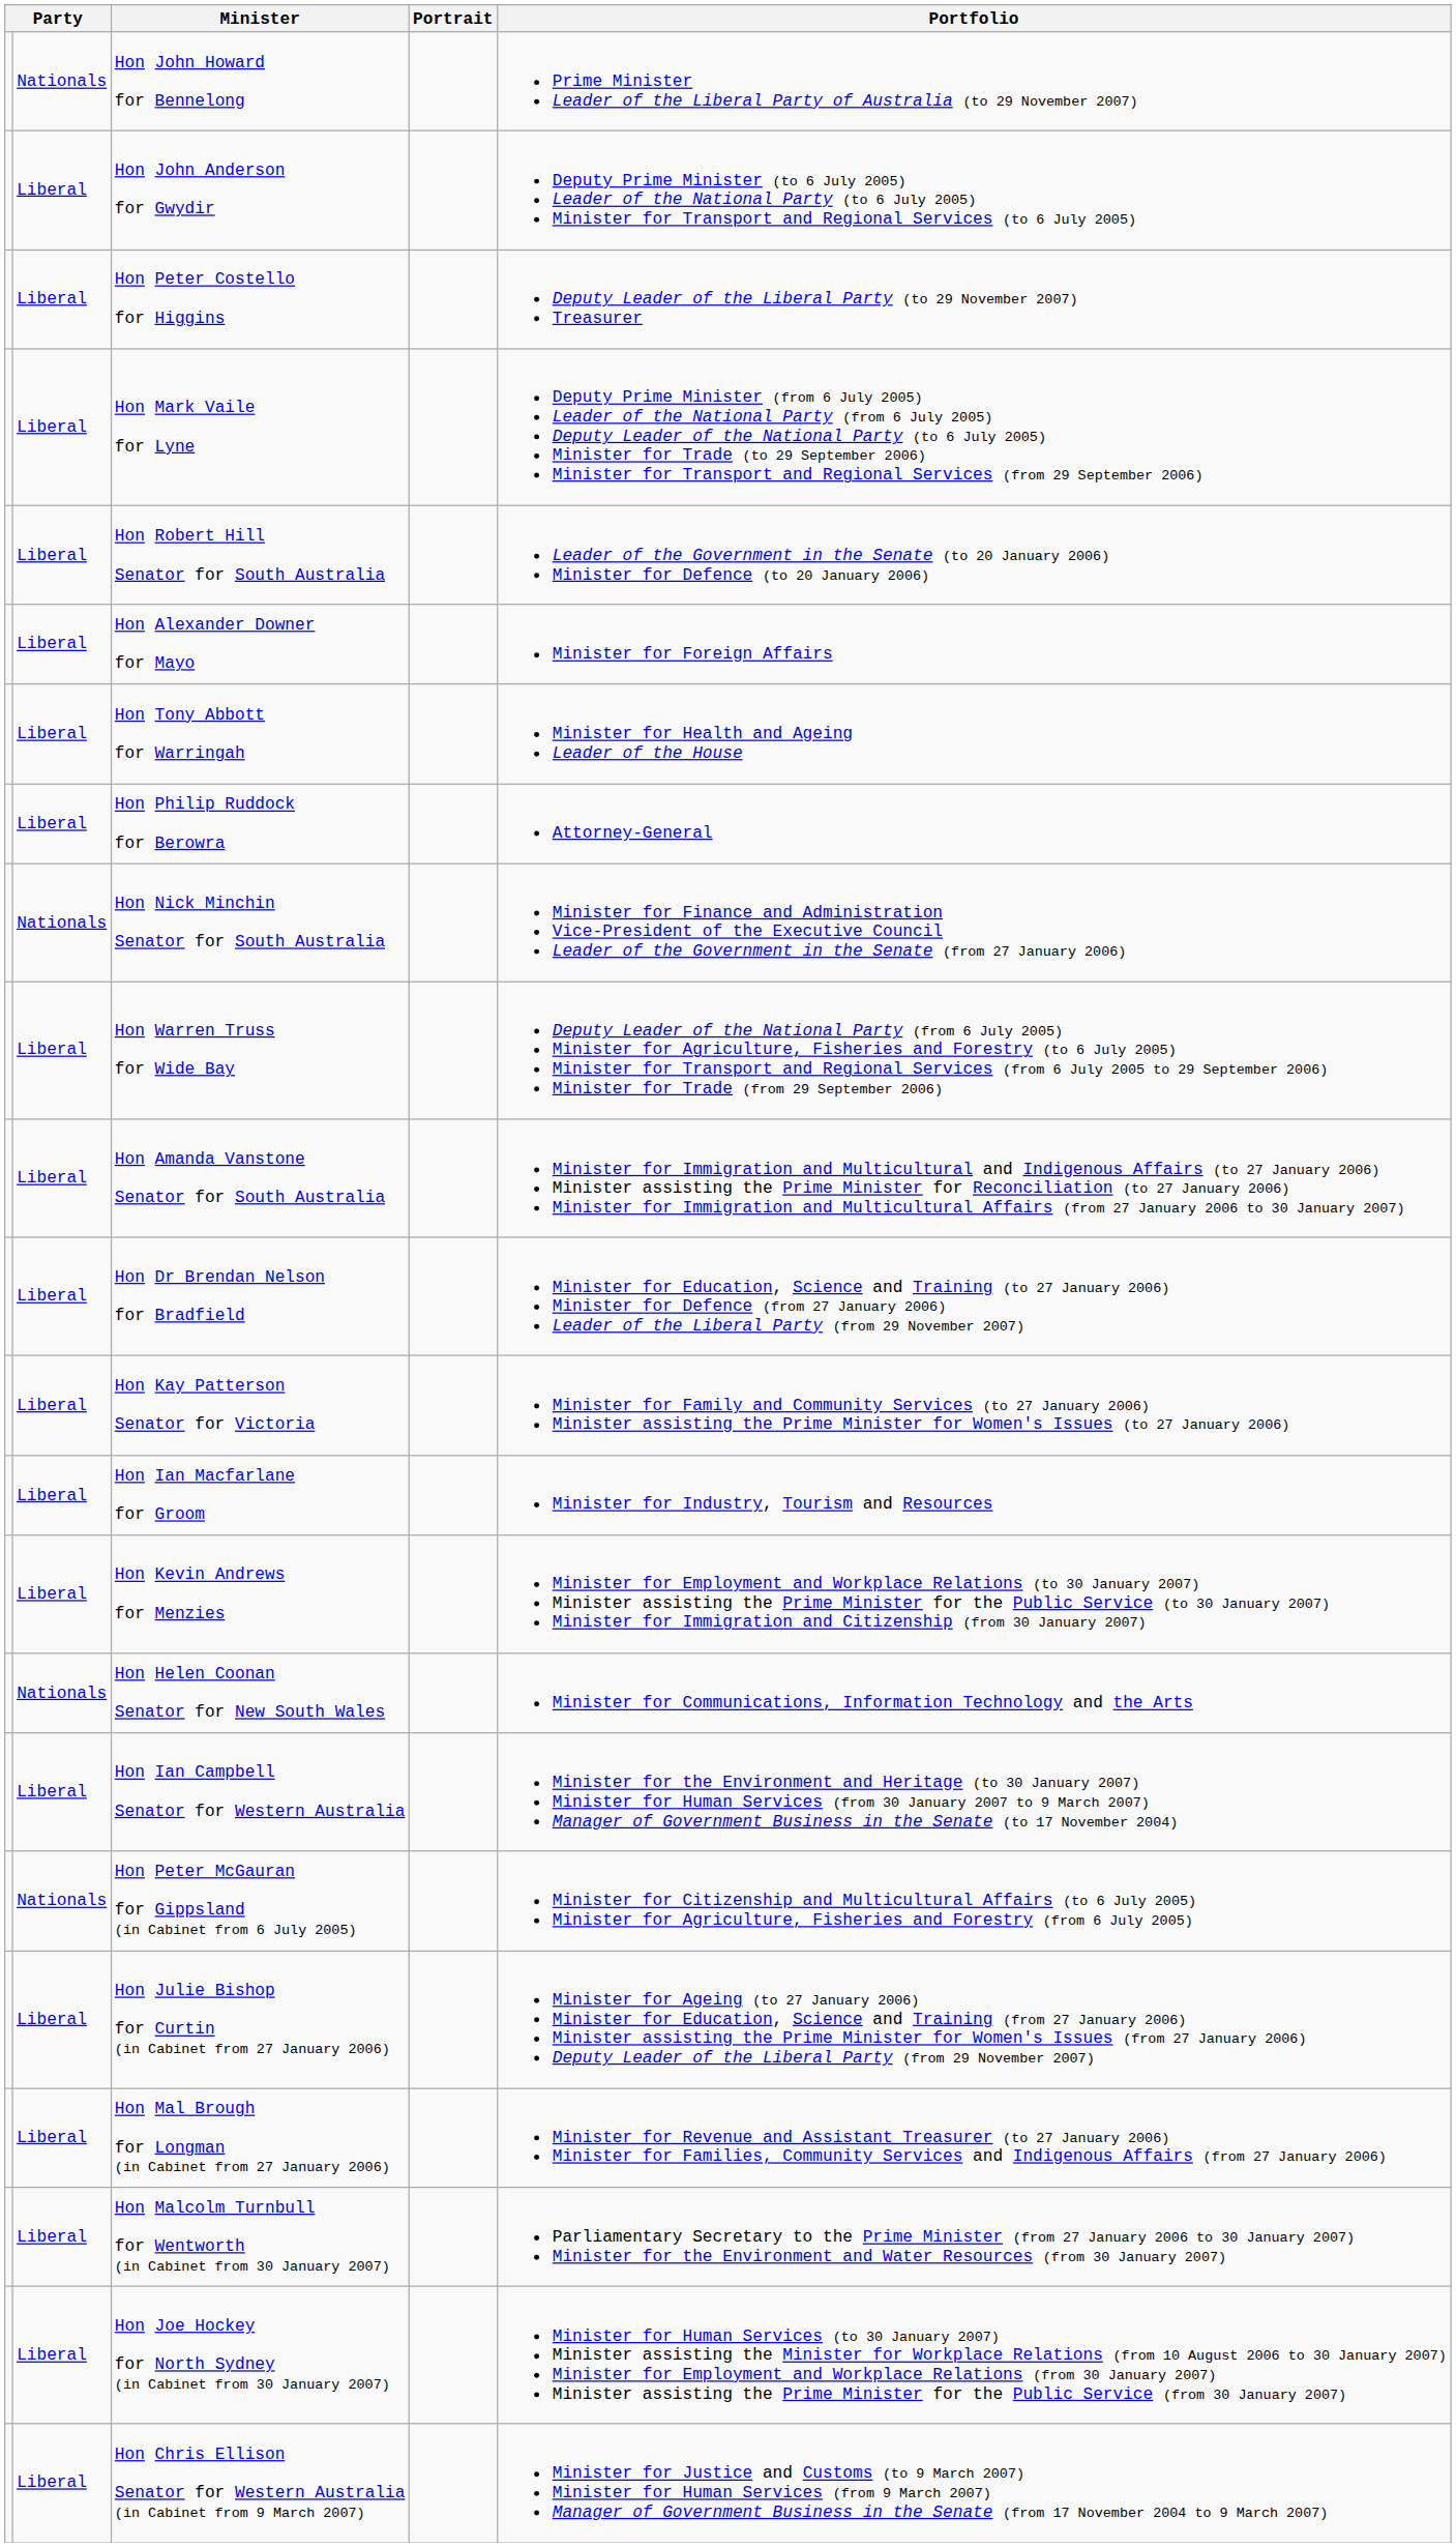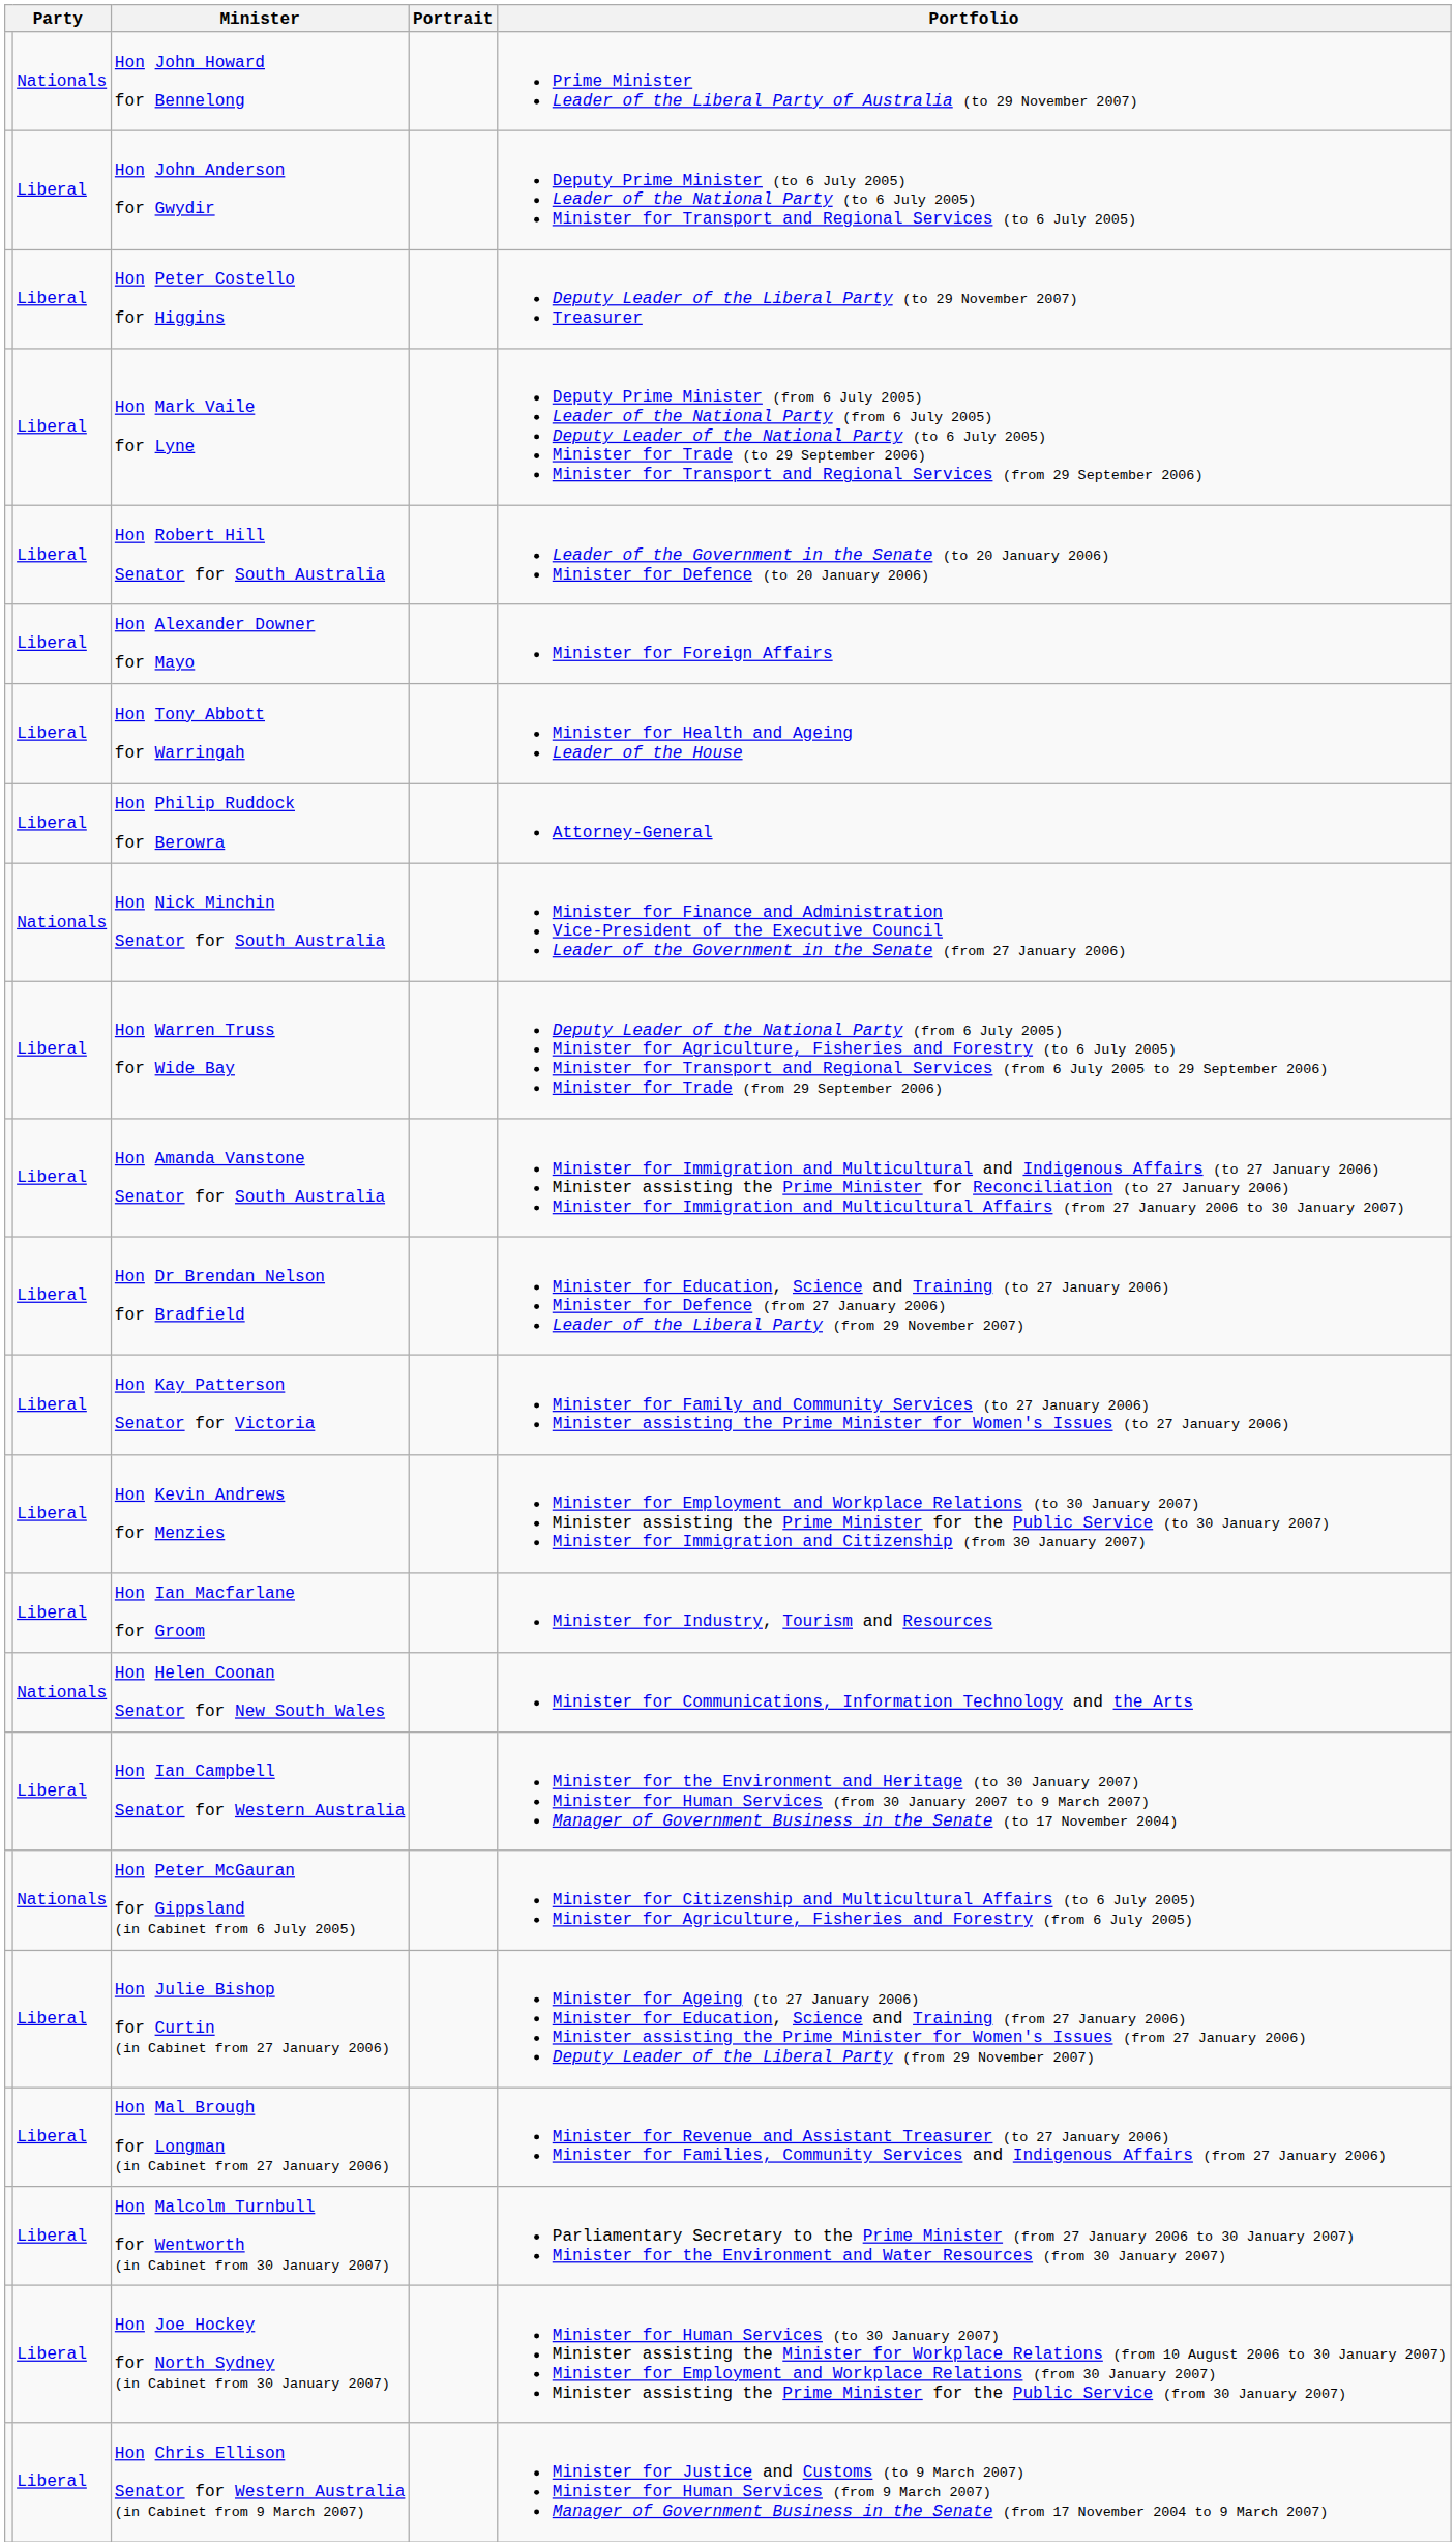rows swapped: Hon Ian Macfarlane for Groom <-> Hon Kevin Andrews for Menzies
